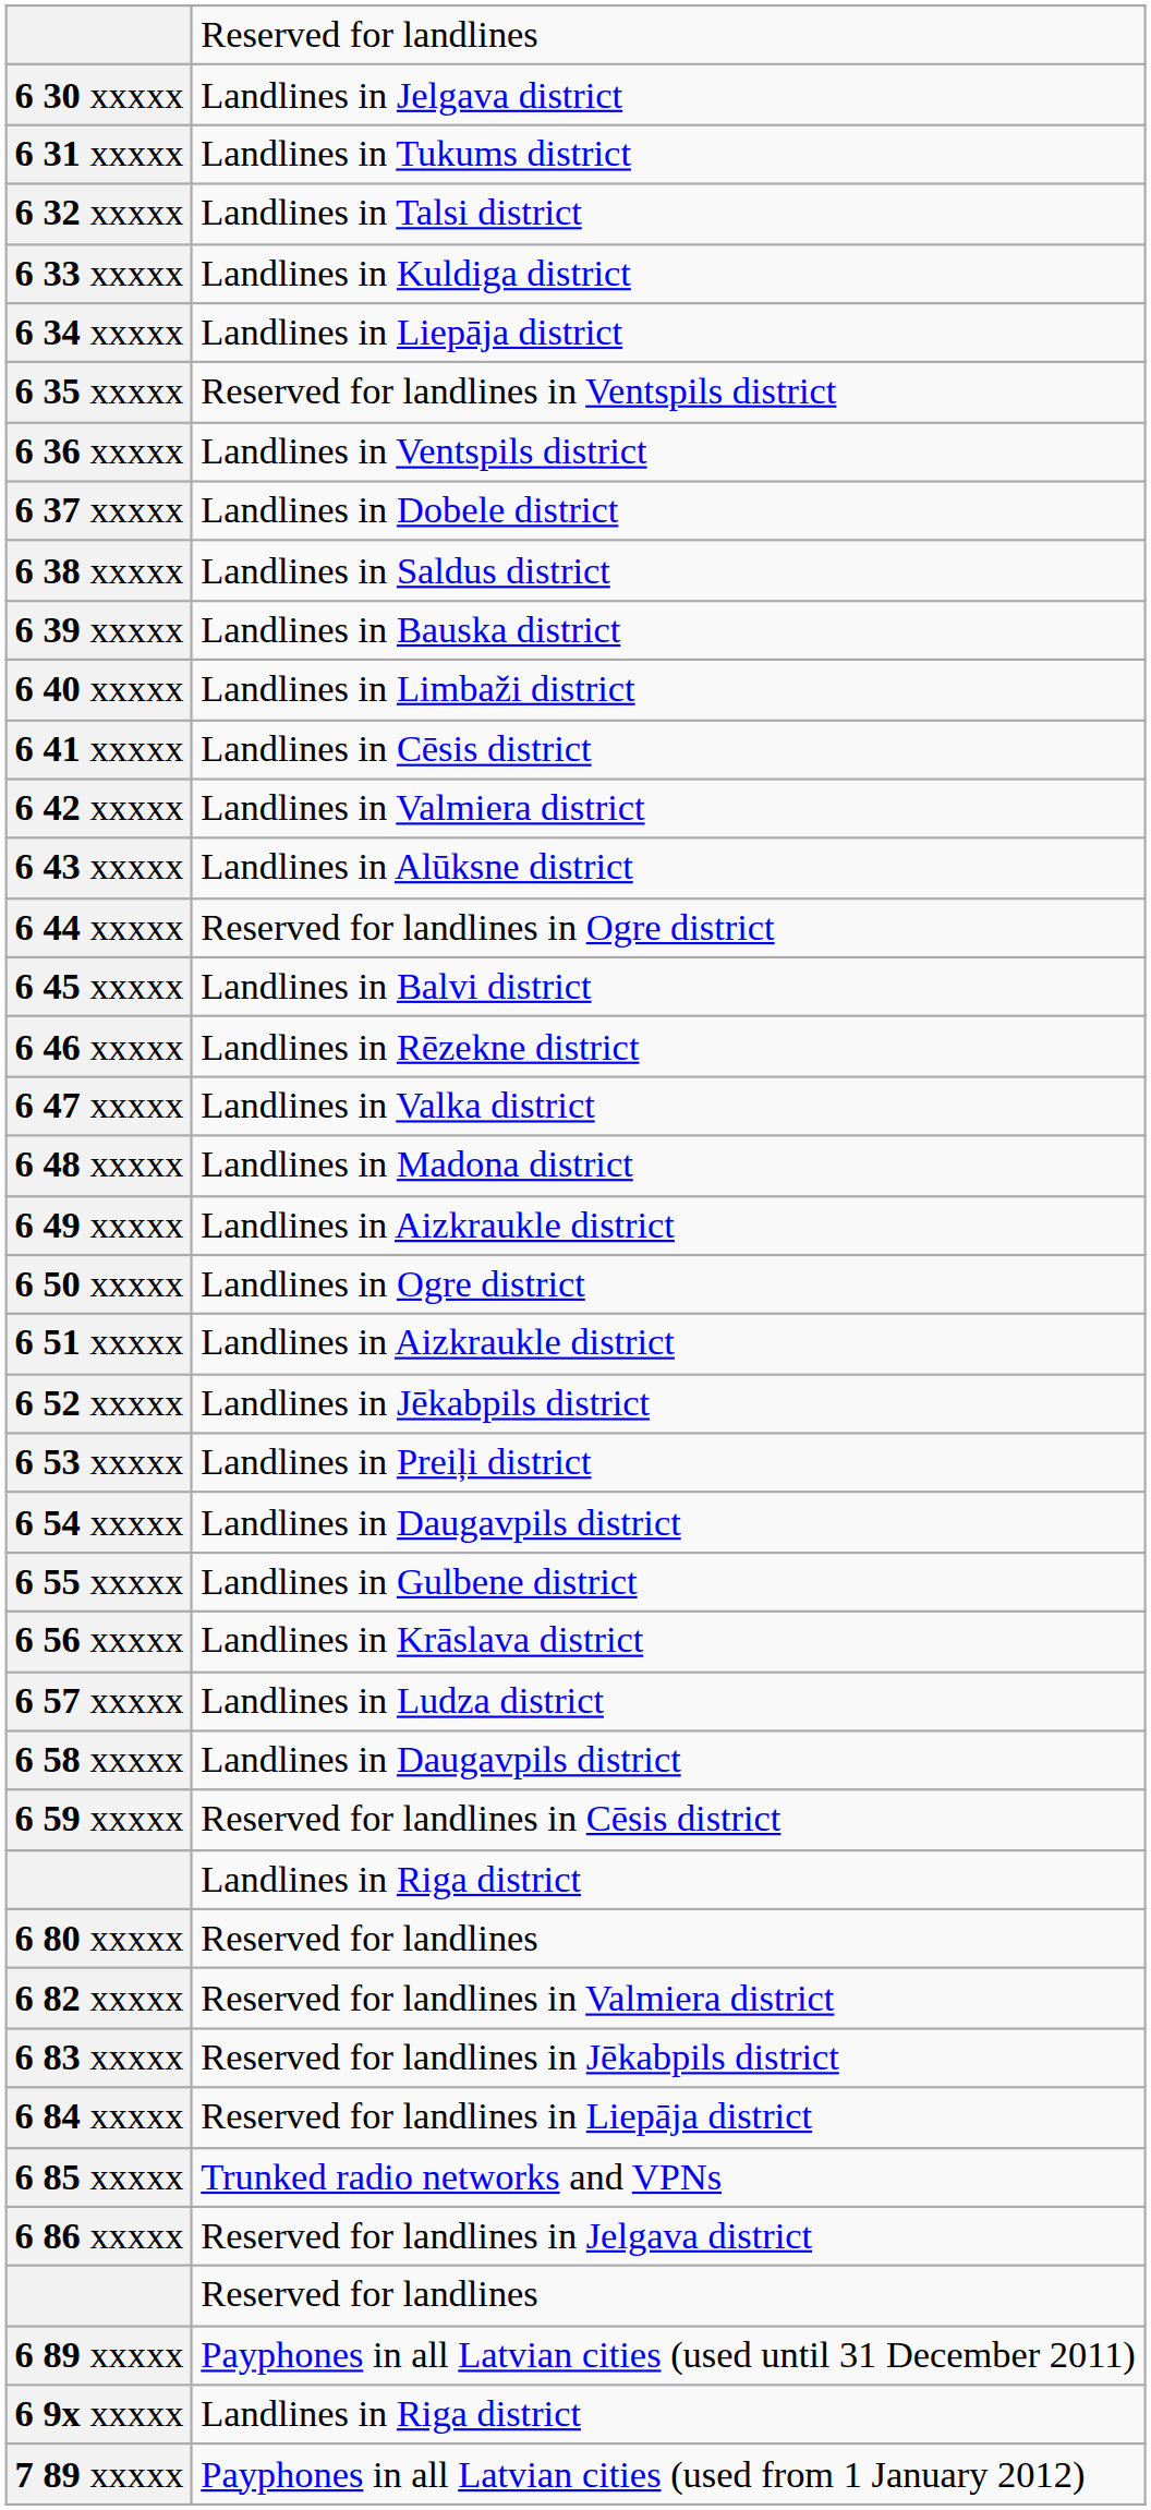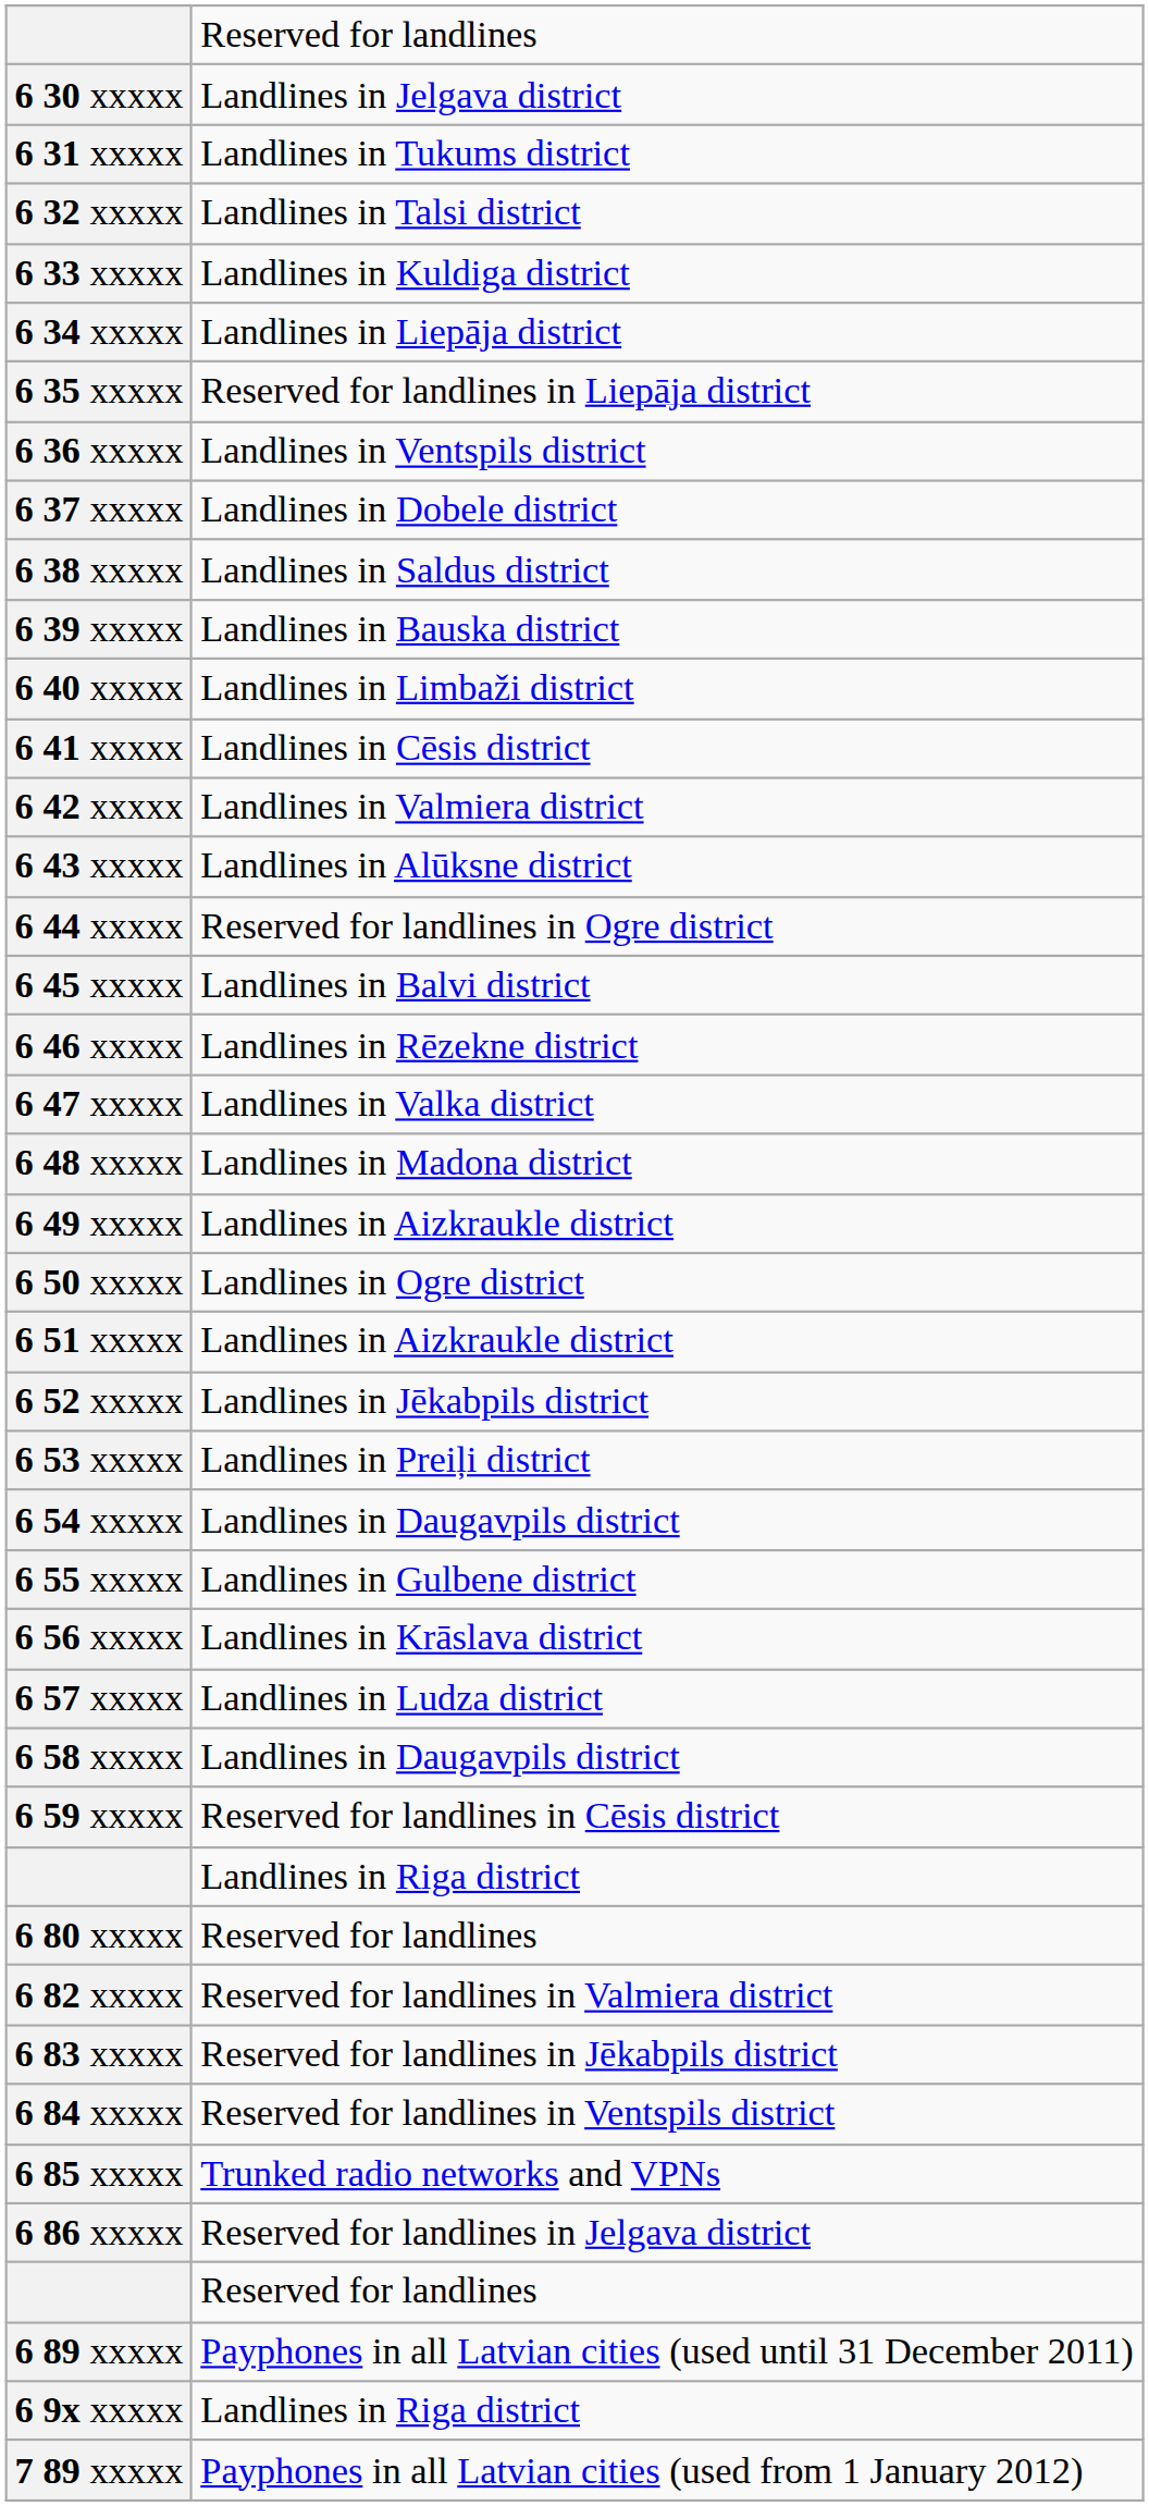row 7 | column 2: Reserved for landlines in Ventspils district -> Reserved for landlines in Liepāja district
row 36 | column 2: Reserved for landlines in Liepāja district -> Reserved for landlines in Ventspils district
